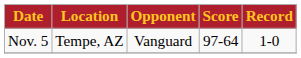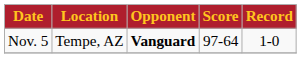Nov. 5 | Opponent: normal -> bold
